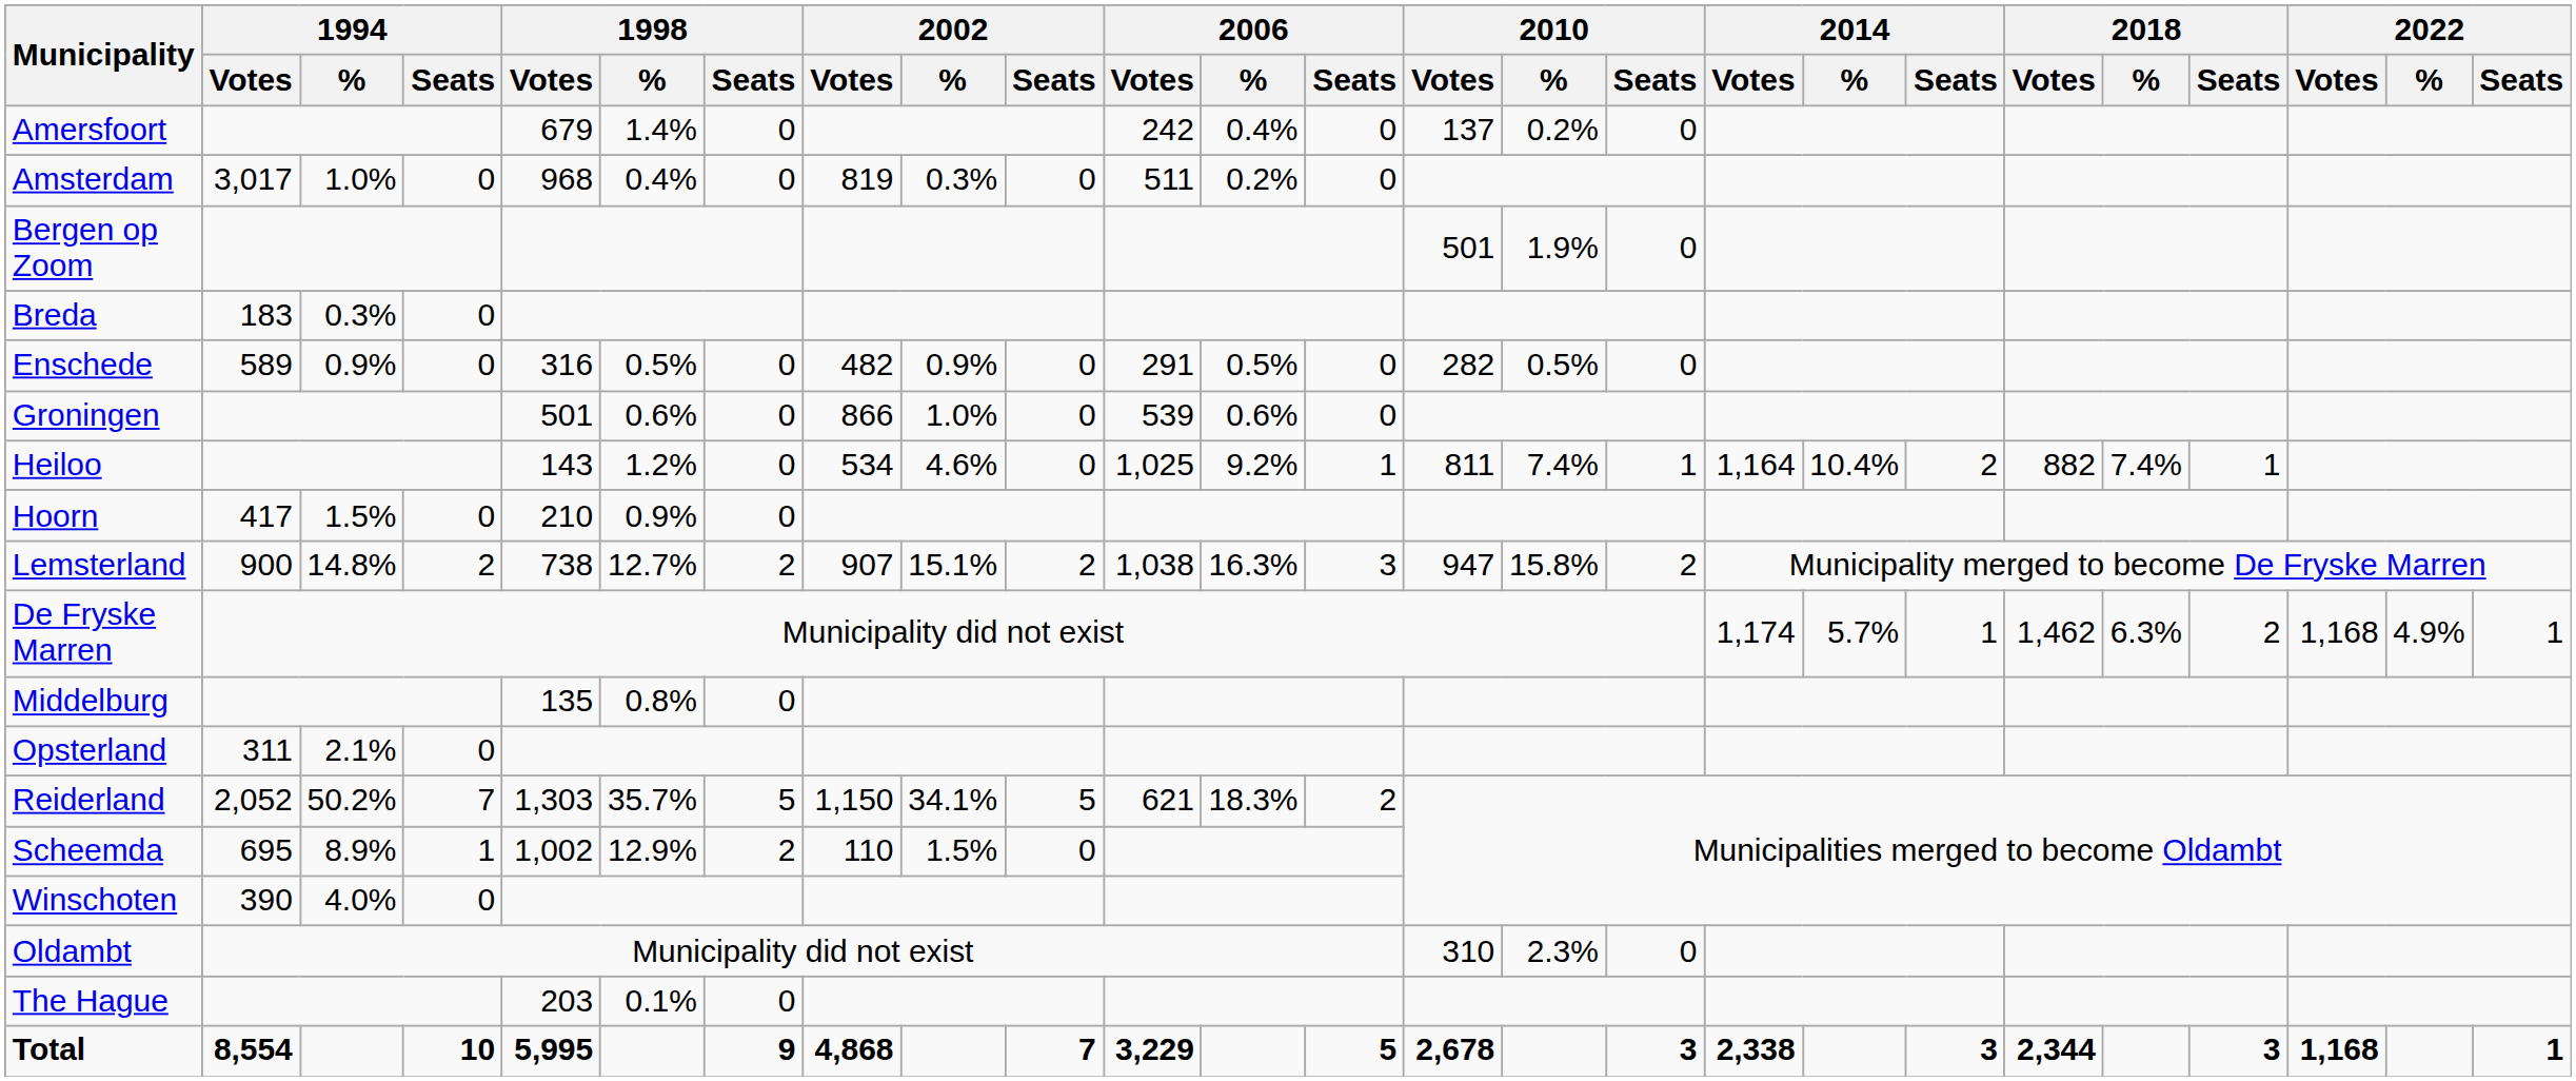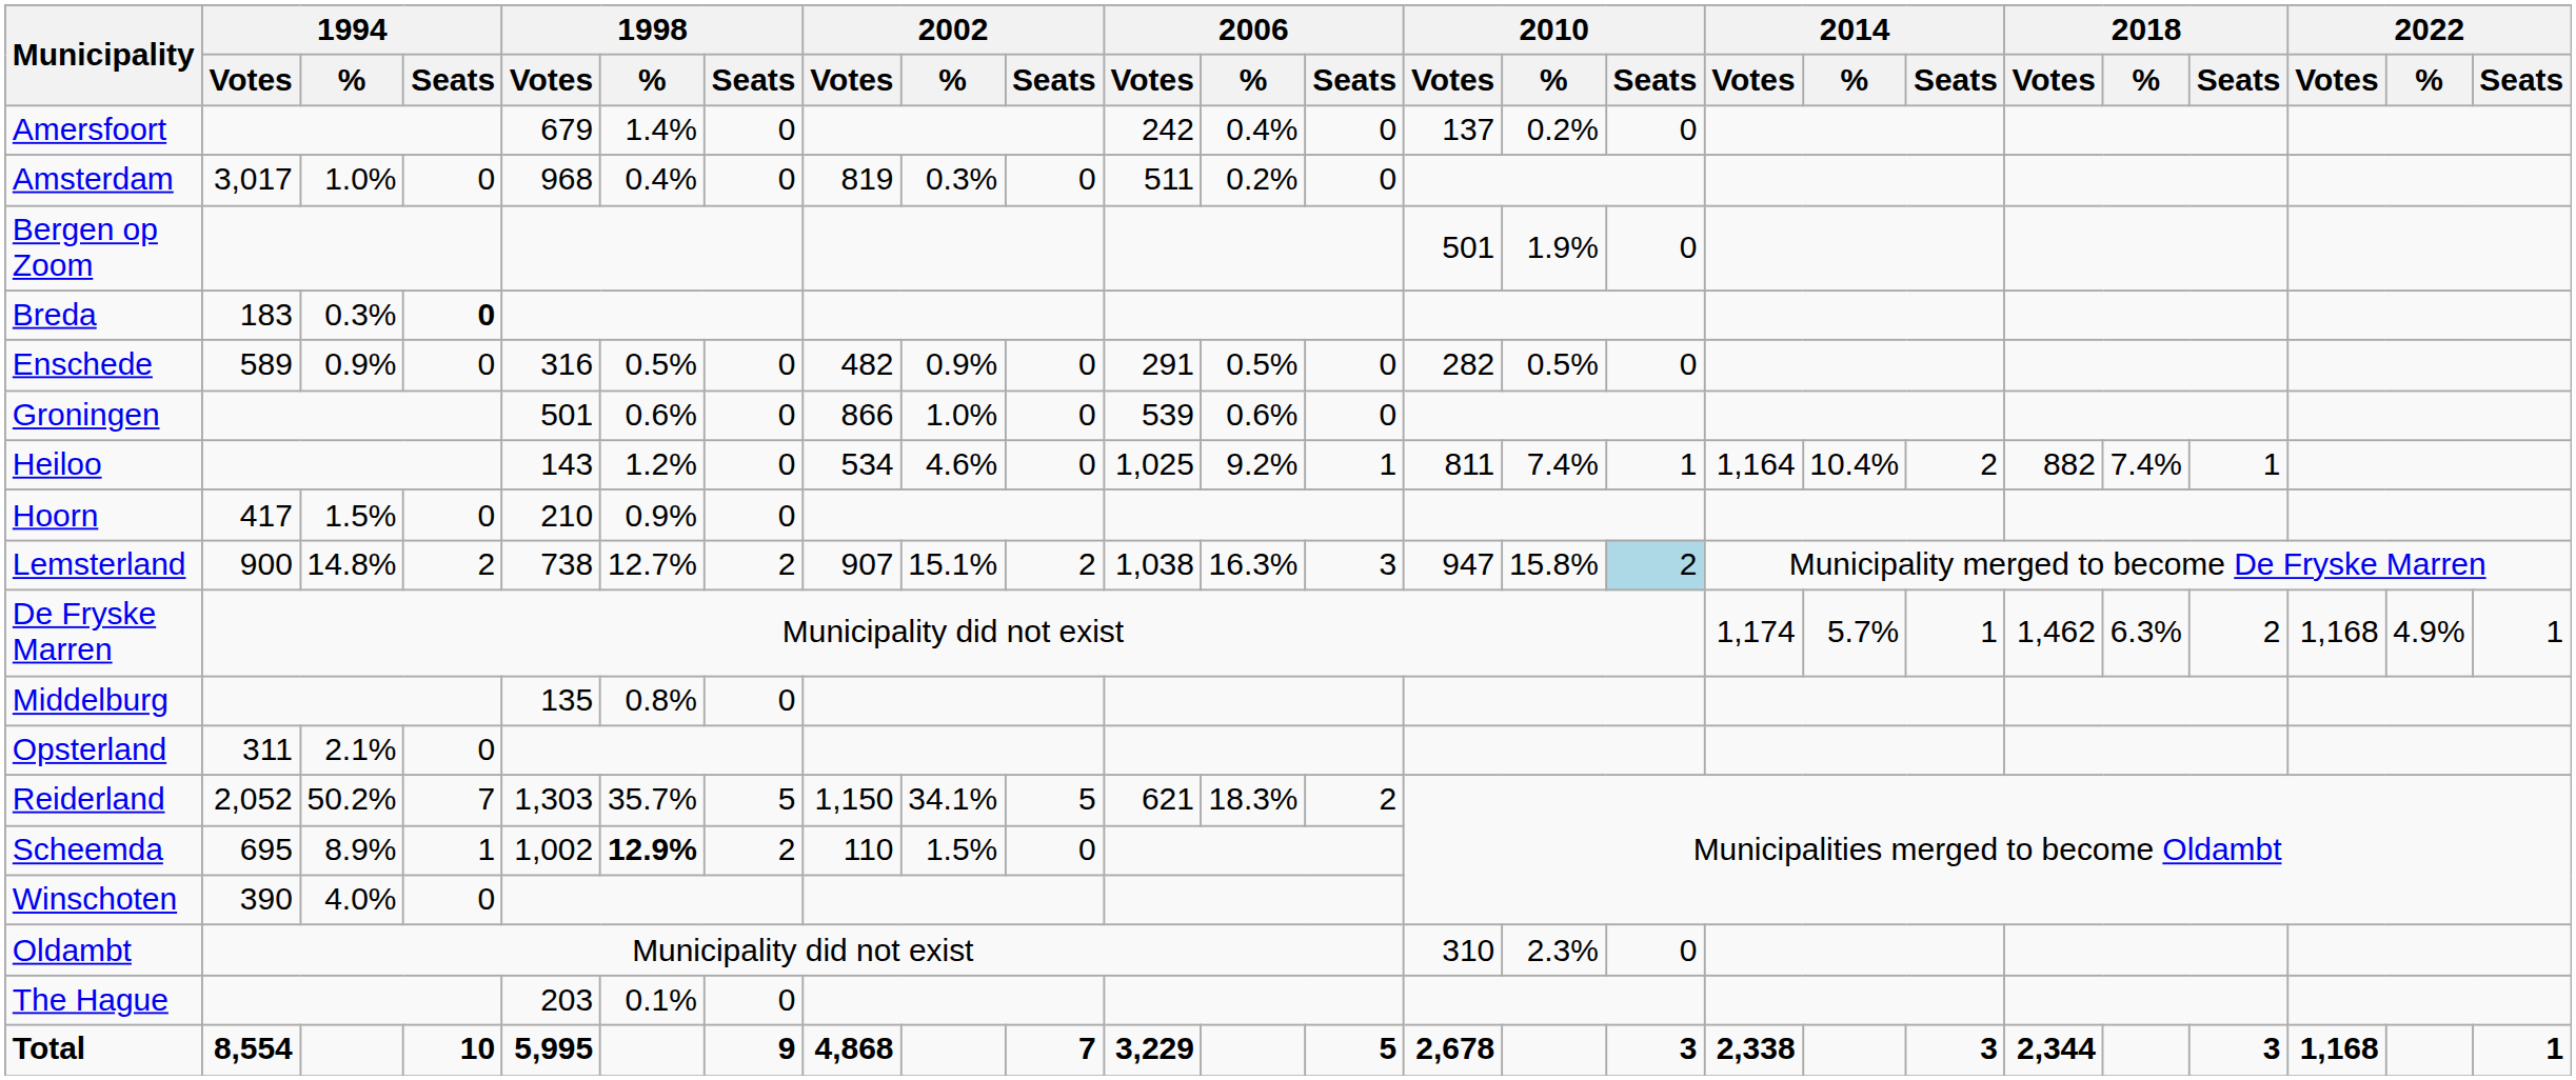Breda | 1994 / Seats: normal -> bold
Lemsterland | 2010 / Seats: no background -> lightblue background
Scheemda | 1998 / %: normal -> bold
